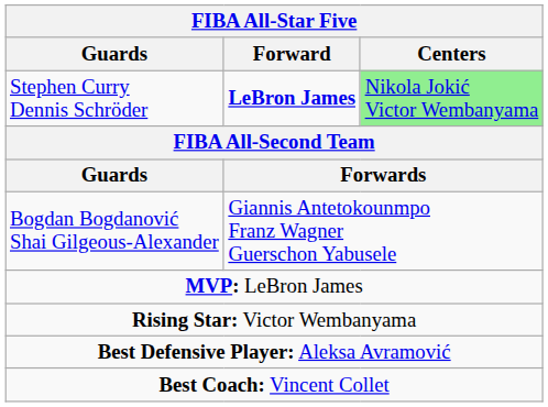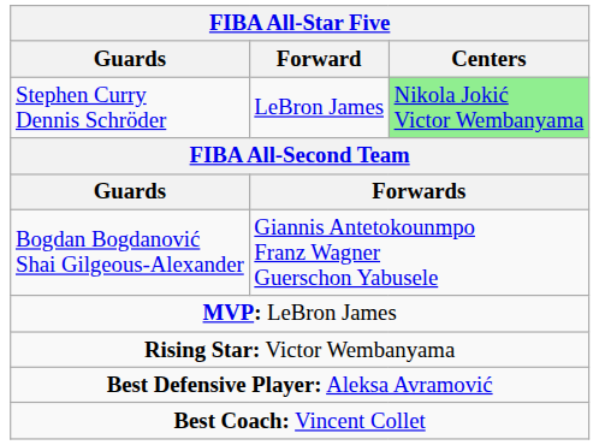Stephen Curry Dennis Schröder | Forward: bold -> normal
